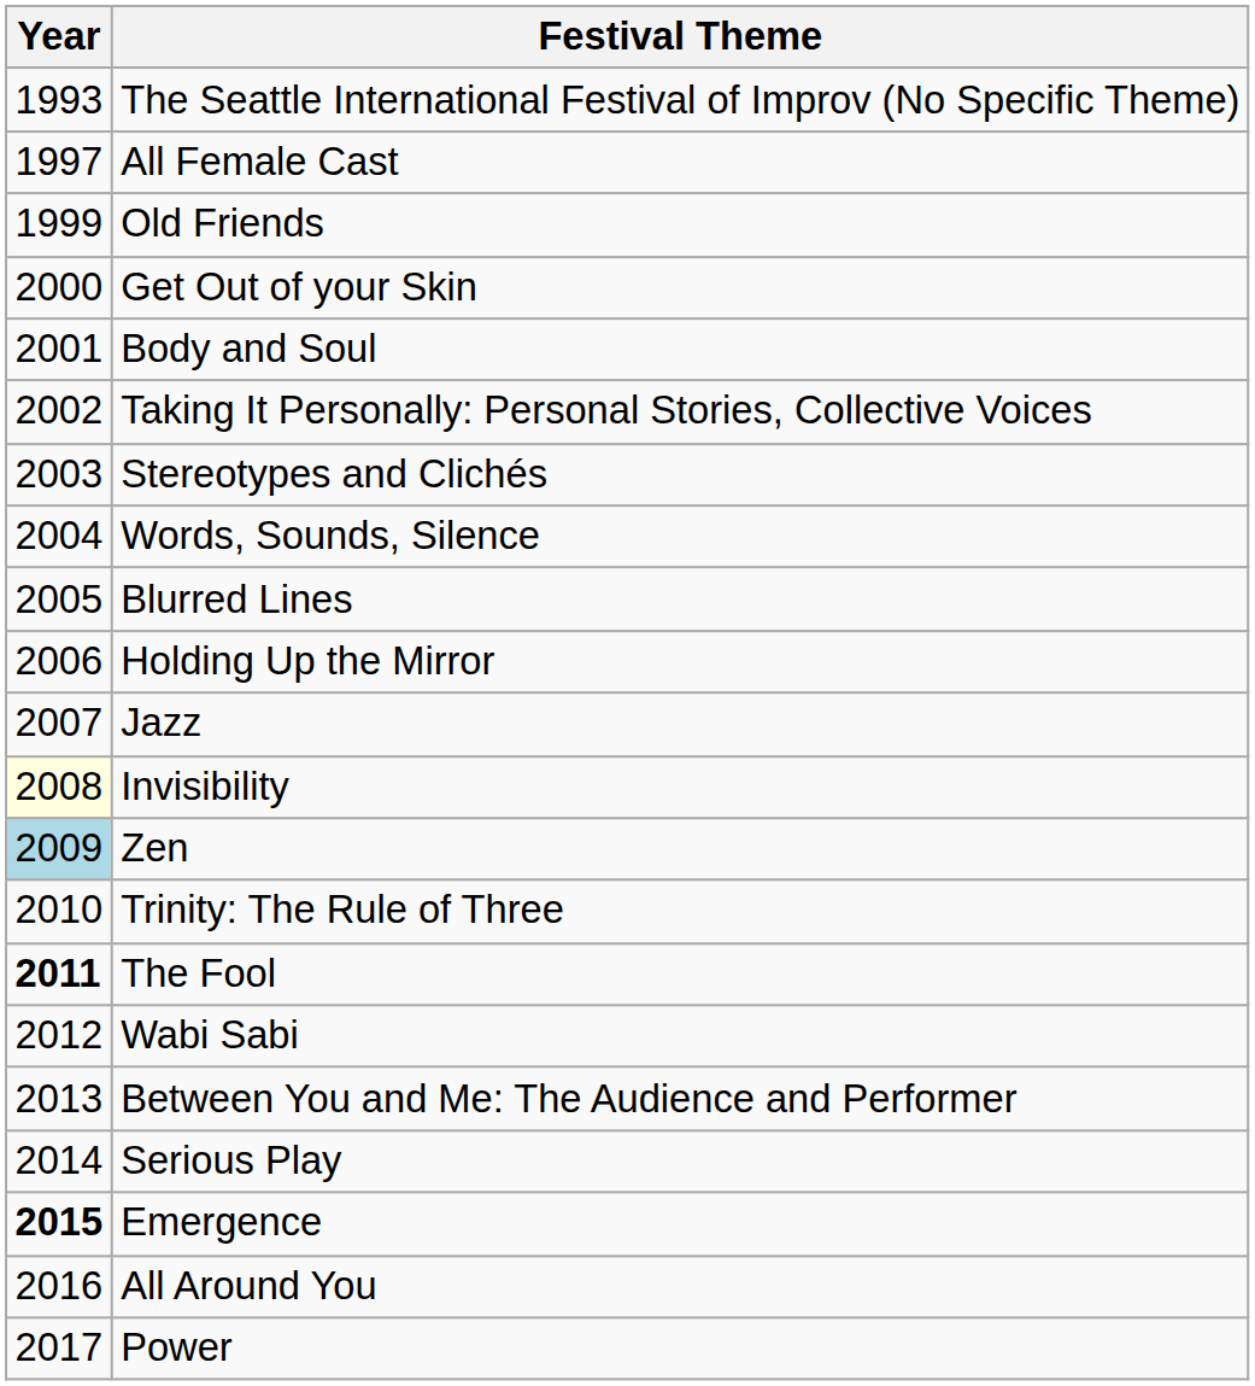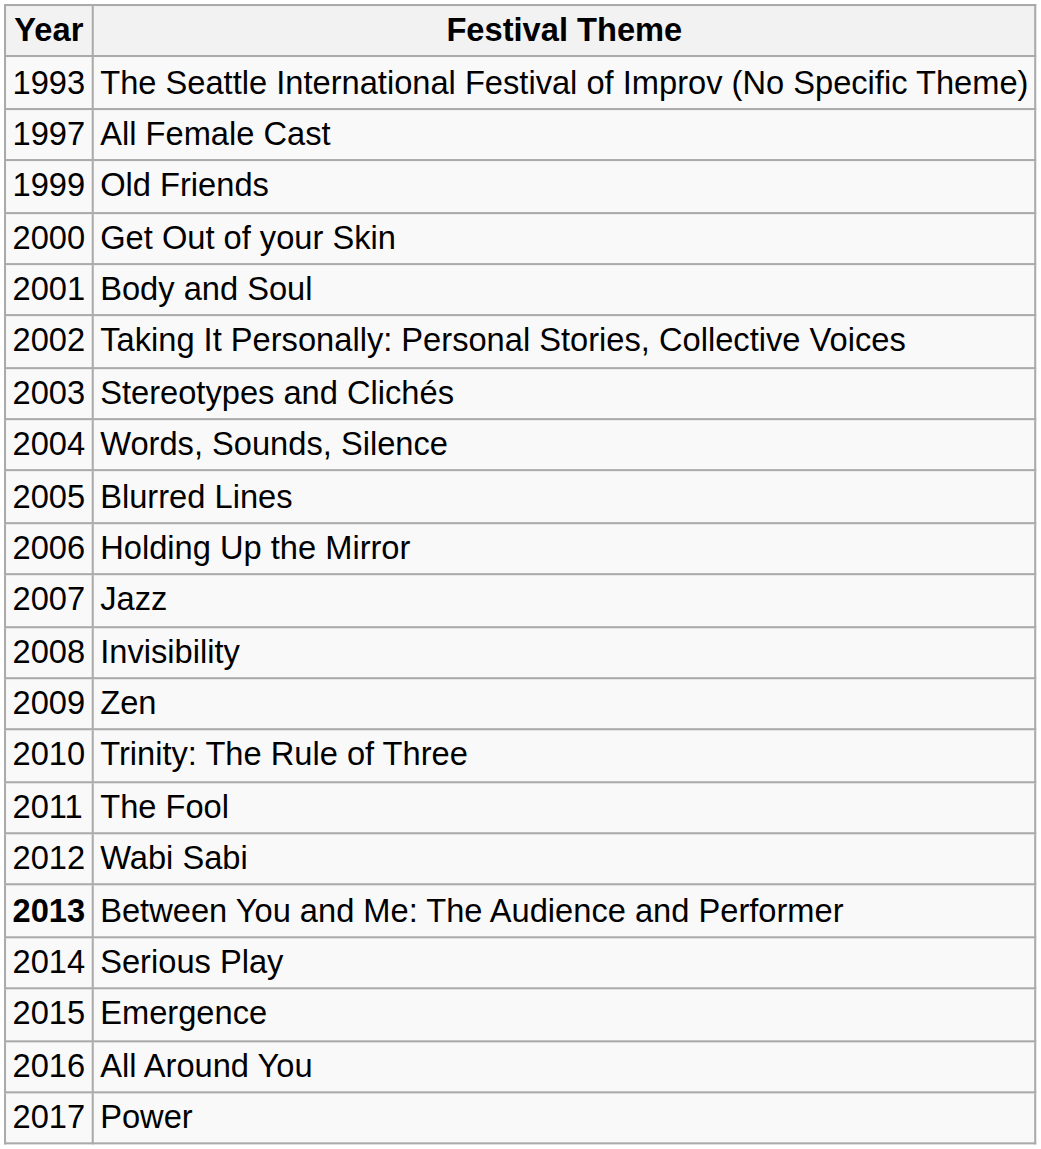Invisibility | Year: lightyellow background -> no background
Zen | Year: lightblue background -> no background
The Fool | Year: bold -> normal
Between You and Me: The Audience and Performer | Year: normal -> bold
Emergence | Year: bold -> normal
